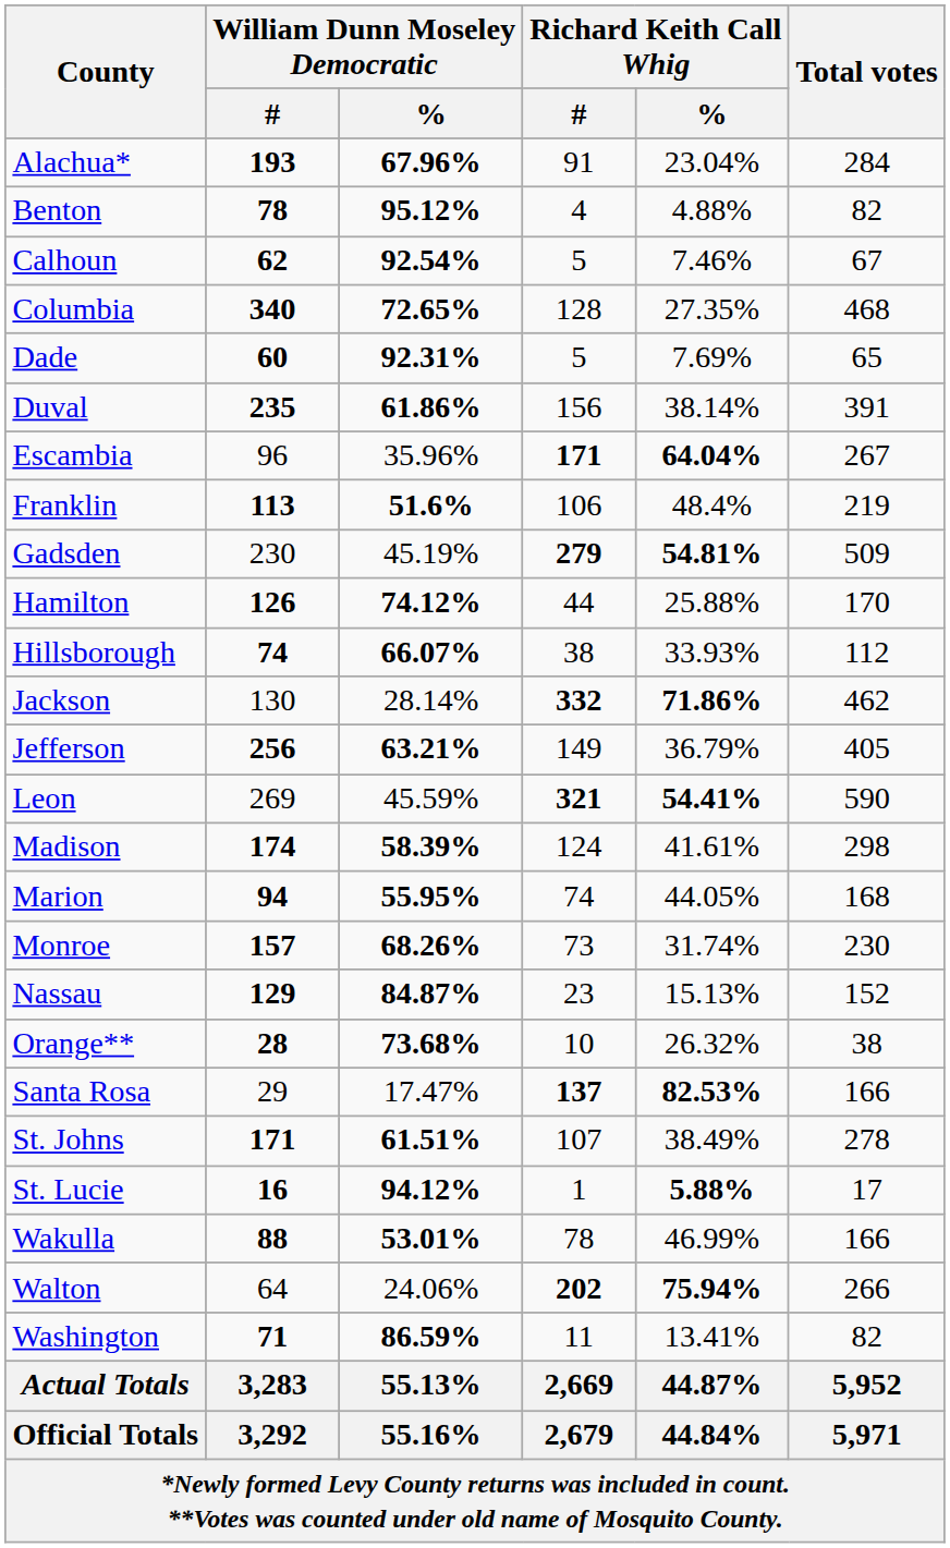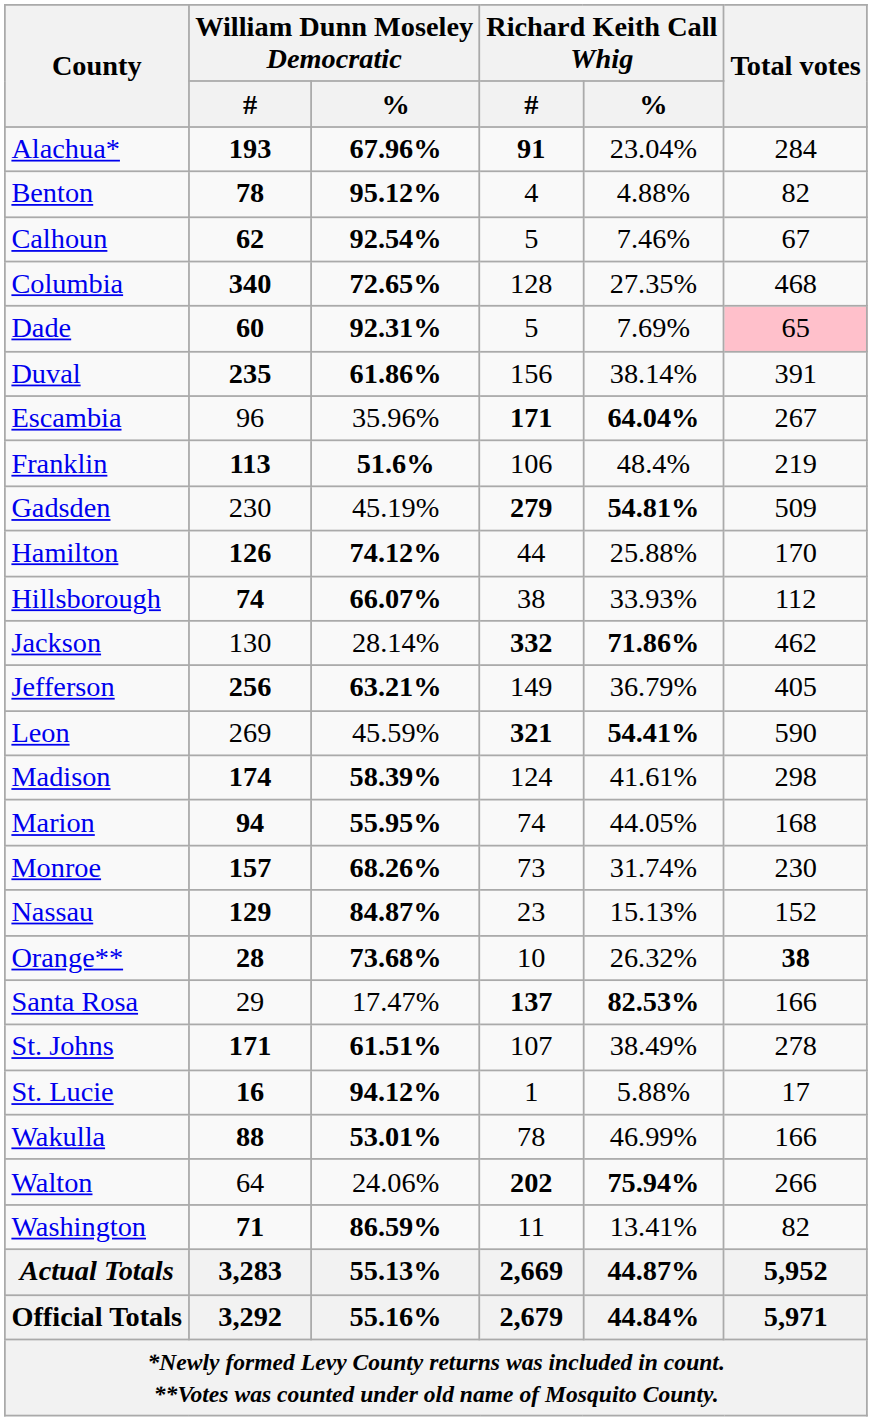Alachua* | Richard Keith Call Whig / #: normal -> bold
Dade | Total votes: no background -> pink background
Orange** | Total votes: normal -> bold
St. Lucie | Richard Keith Call Whig / %: bold -> normal
